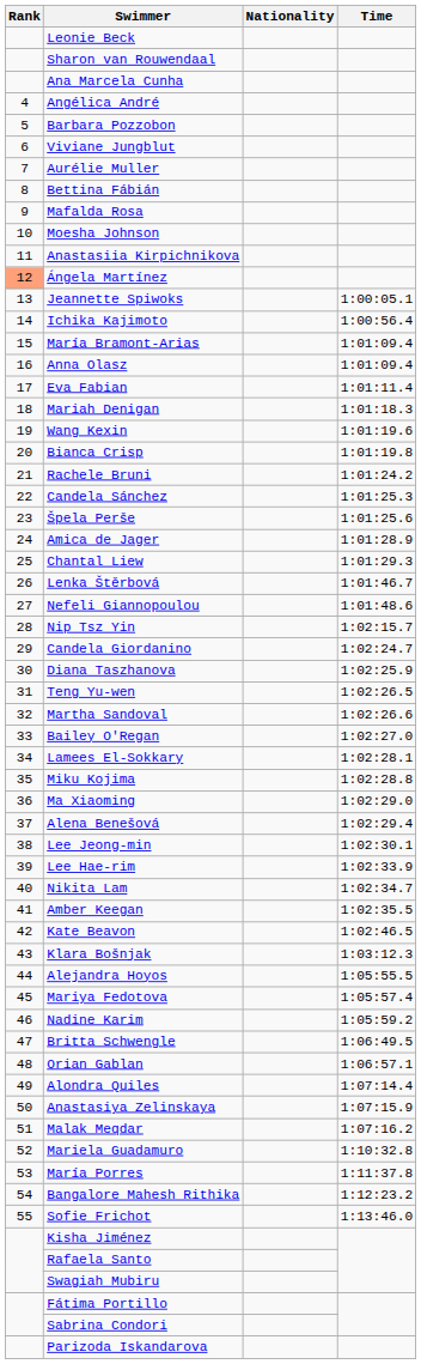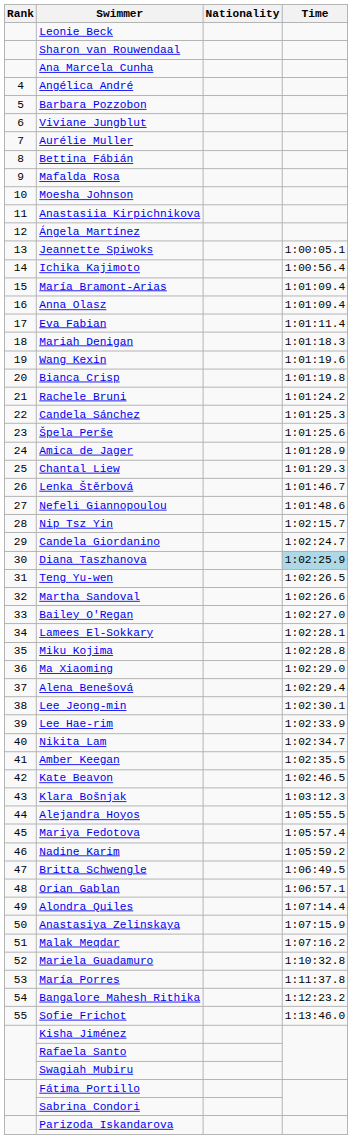Ángela Martínez | Rank: lightsalmon background -> no background
Diana Taszhanova | Time: no background -> lightblue background
